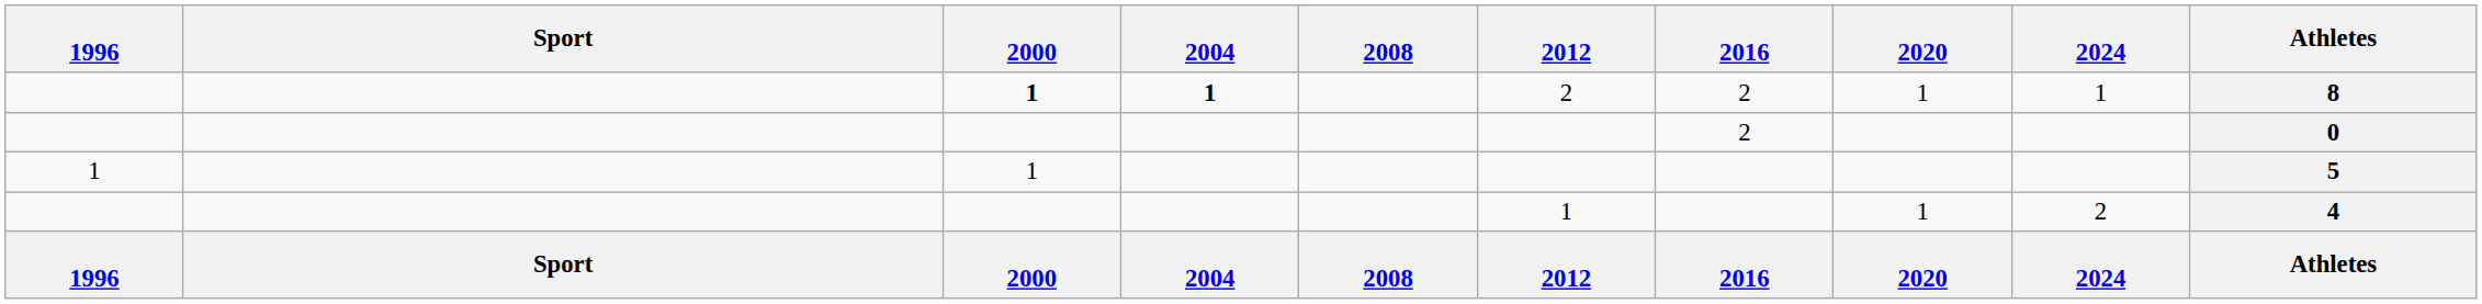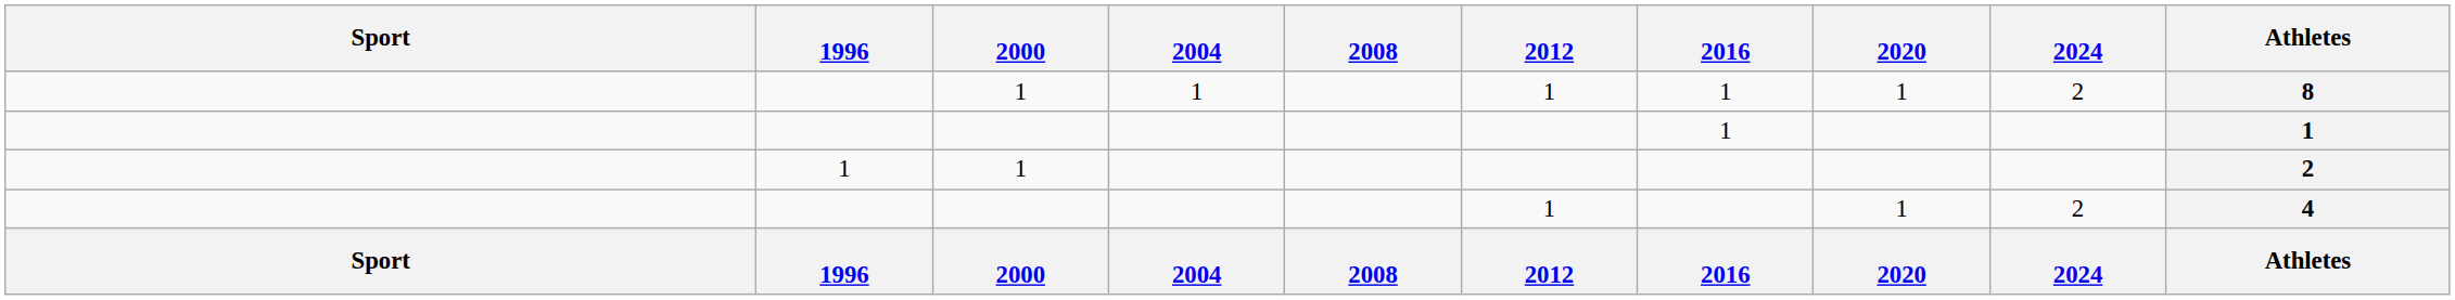columns swapped: Sport <-> 1996
row 2 | 2000: bold -> normal
row 2 | 2004: bold -> normal
row 2 | 2012: 2 -> 1
row 2 | 2016: 2 -> 1
row 2 | 2024: 1 -> 2
row 3 | 2016: 2 -> 1
row 3 | Athletes: 0 -> 1
row 4 | Athletes: 5 -> 2
